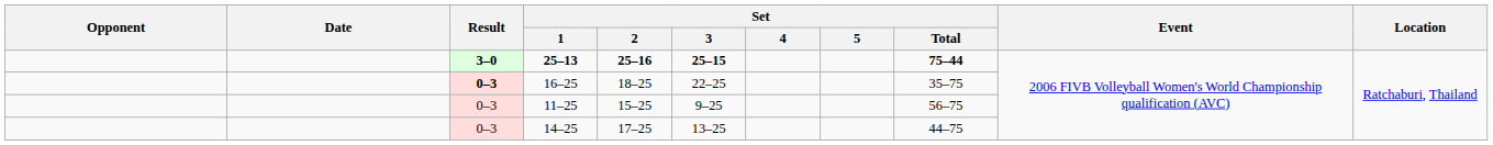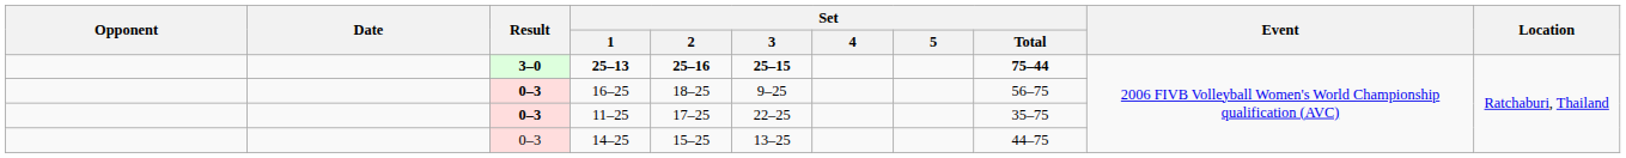16–25 | Set / 3: 22–25 -> 9–25
16–25 | Set / Total: 35–75 -> 56–75
11–25 | Result: normal -> bold
11–25 | Set / 2: 15–25 -> 17–25
11–25 | Set / 3: 9–25 -> 22–25
11–25 | Set / Total: 56–75 -> 35–75
14–25 | Set / 2: 17–25 -> 15–25
